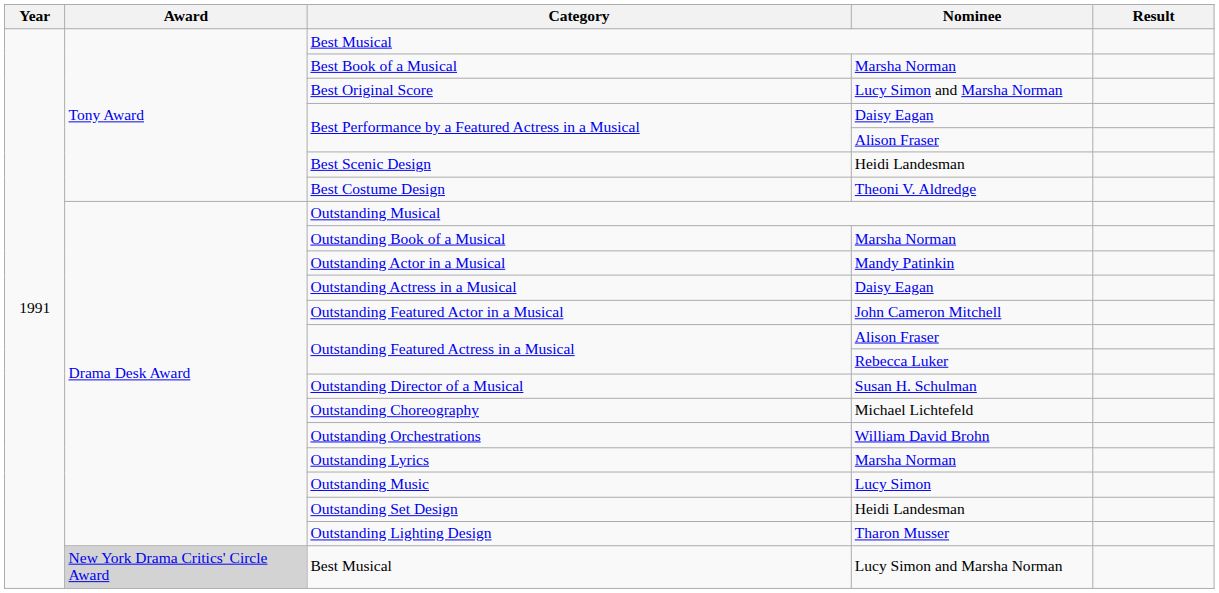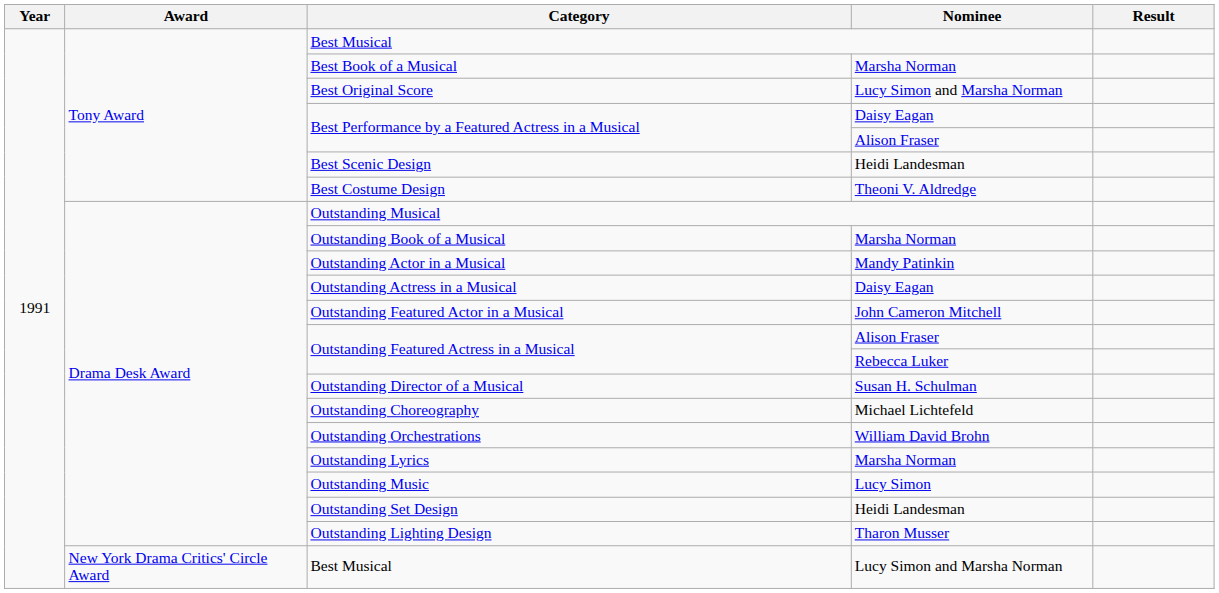Best Musical / Lucy Simon and Marsha Norman | Award: lightgrey background -> no background
